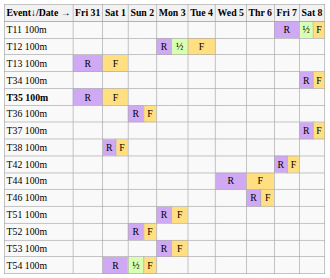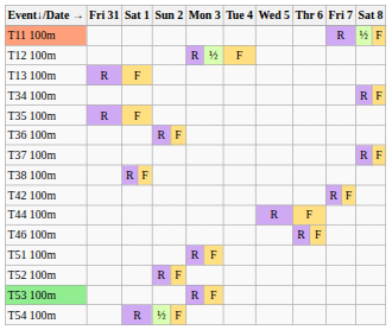T11 100m | Event↓/Date →: no background -> lightsalmon background
T35 100m | Event↓/Date →: bold -> normal
T53 100m | Event↓/Date →: no background -> lightgreen background
